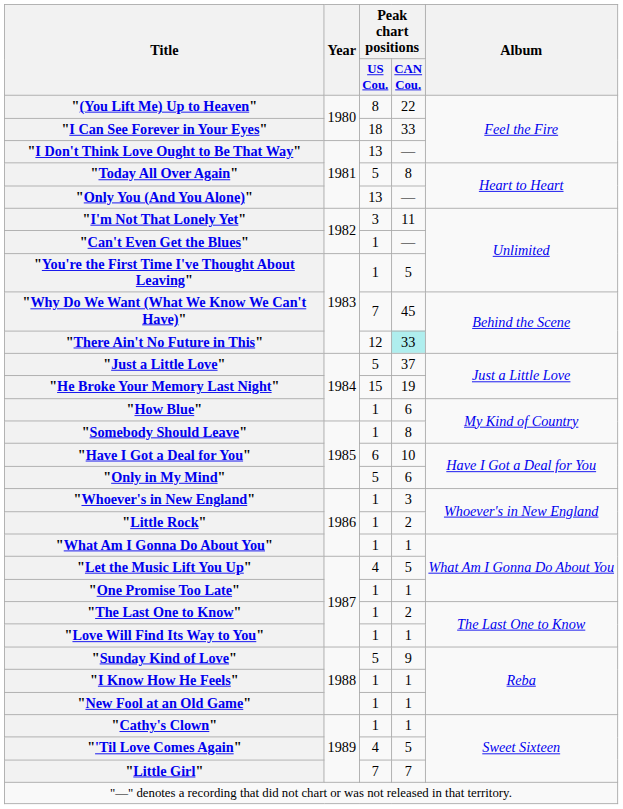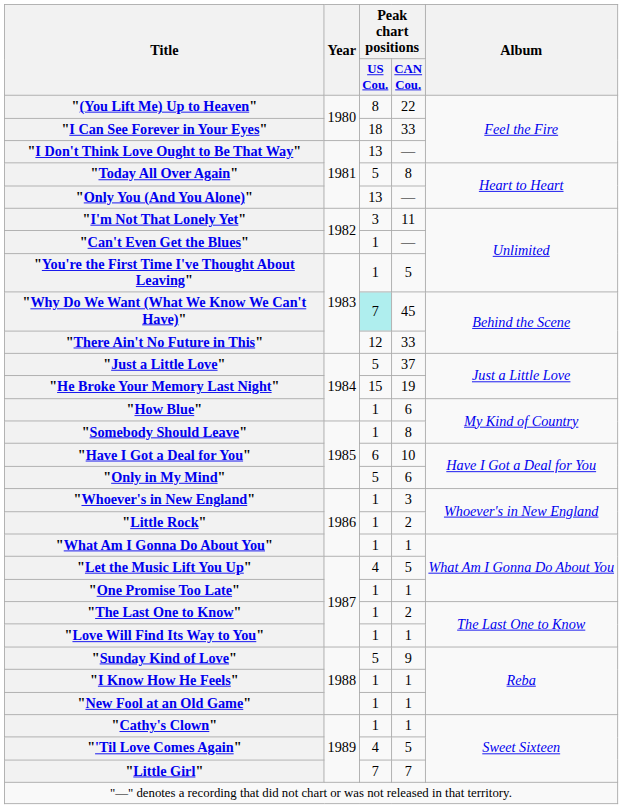"Why Do We Want (What We Know We Can't Have)" | Peak chart positions / US Cou.: no background -> paleturquoise background
"There Ain't No Future in This" | Peak chart positions / CAN Cou.: paleturquoise background -> no background
